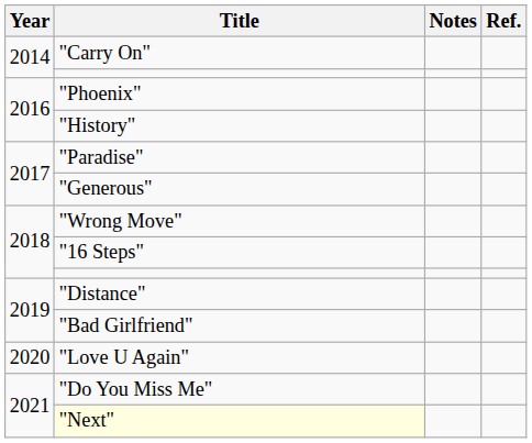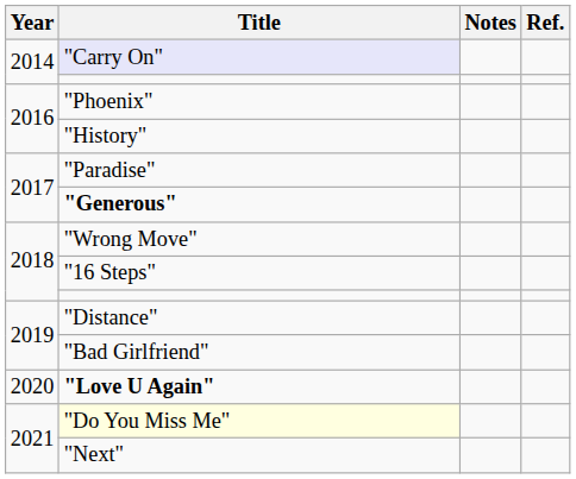"Carry On" | Title: no background -> lavender background
"Generous" | Title: normal -> bold
"Love U Again" | Title: normal -> bold
"Do You Miss Me" | Title: no background -> lightyellow background
"Next" | Title: lightyellow background -> no background
